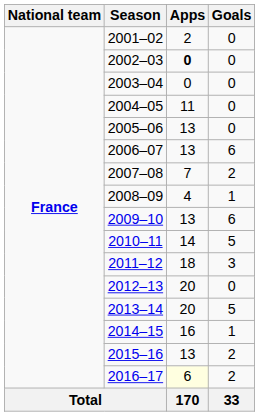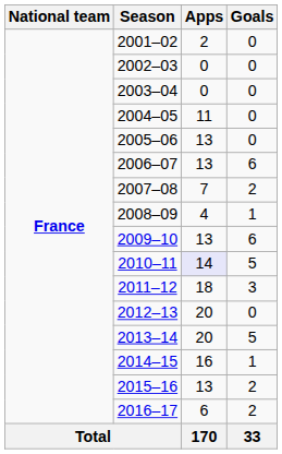2002–03 | Apps: bold -> normal
2010–11 | Apps: no background -> lavender background
2016–17 | Apps: lightyellow background -> no background
